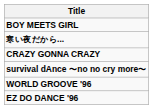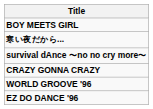row 4 | column 1: CRAZY GONNA CRAZY -> survival dAnce 〜no no cry more〜
row 5 | column 1: survival dAnce 〜no no cry more〜 -> CRAZY GONNA CRAZY
